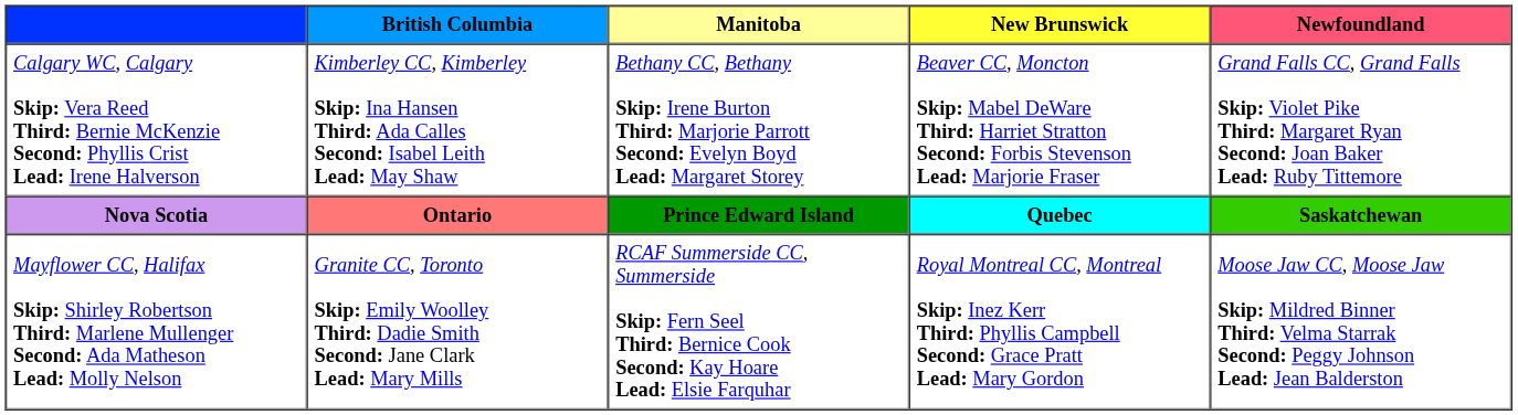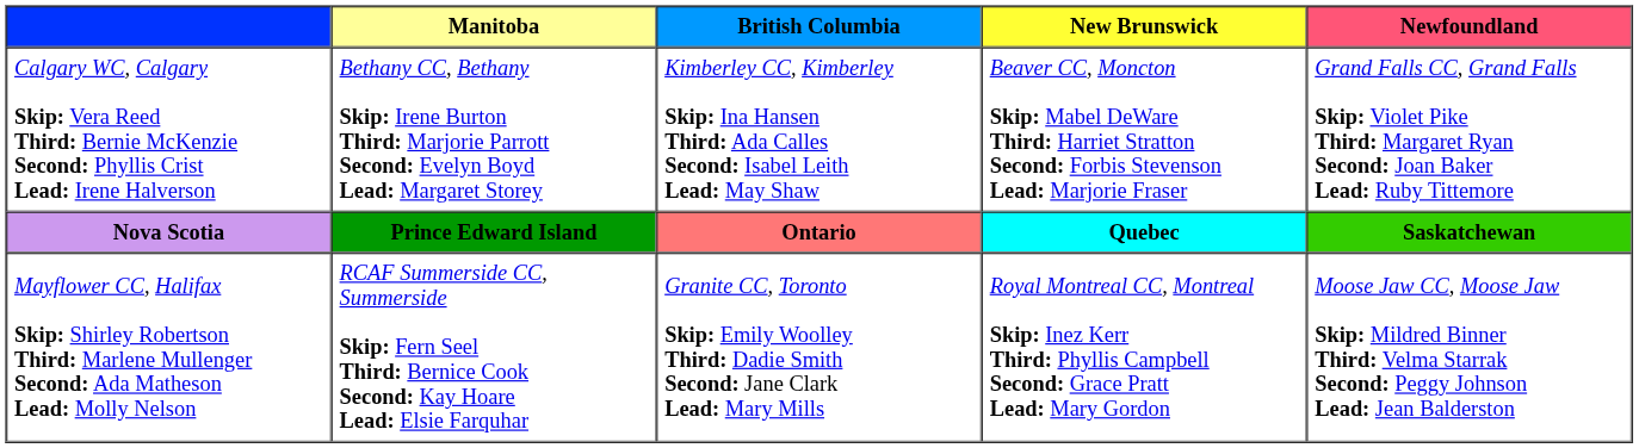columns swapped: British Columbia <-> Manitoba
